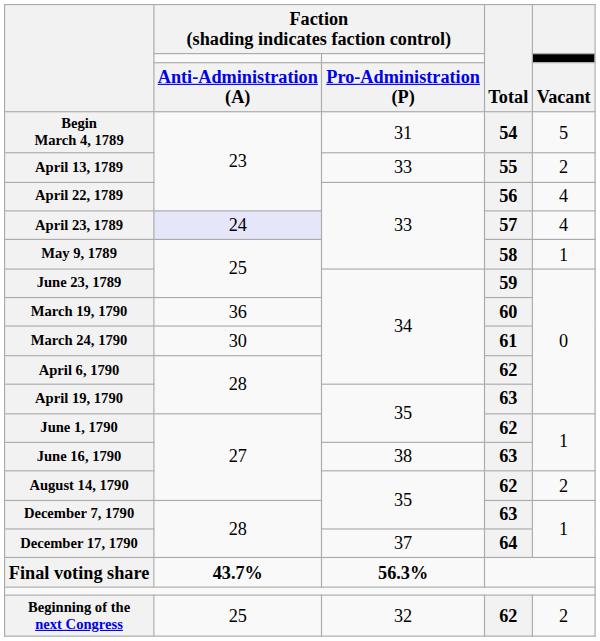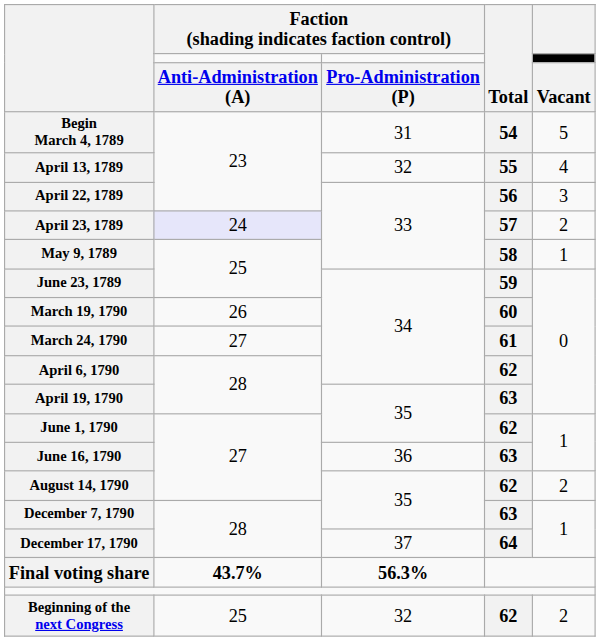April 13, 1789 | column 3: 33 -> 32
April 13, 1789 | column 5: 2 -> 4
April 22, 1789 | column 5: 4 -> 3
April 23, 1789 | column 5: 4 -> 2
March 19, 1790 | column 2: 36 -> 26
March 24, 1790 | column 2: 30 -> 27
June 16, 1790 | column 3: 38 -> 36
